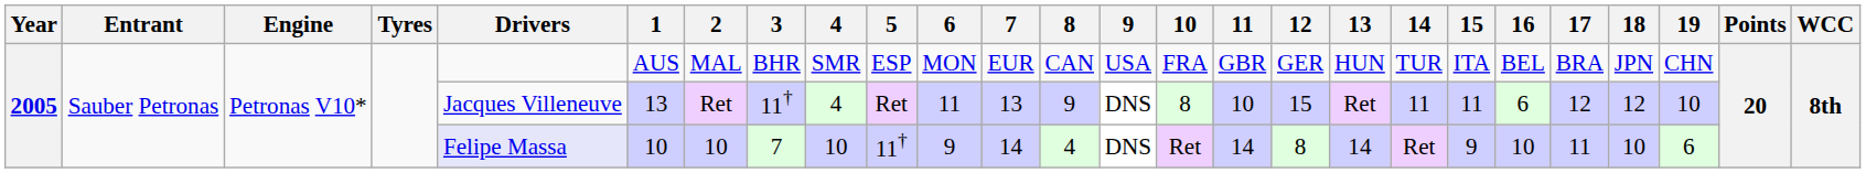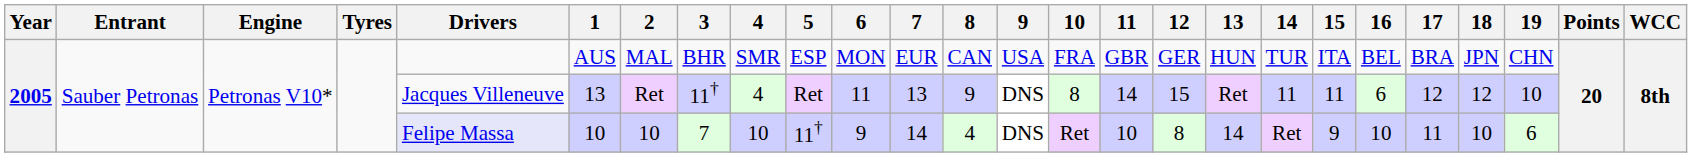row 3 | 11: 10 -> 14
row 4 | 11: 14 -> 10
